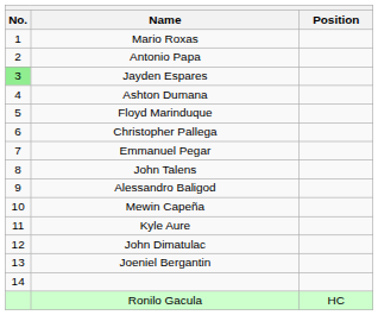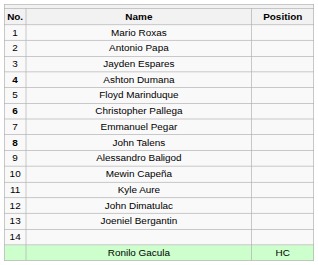Jayden Espares | No.: lightgreen background -> no background
Ashton Dumana | No.: normal -> bold
Christopher Pallega | No.: normal -> bold
John Talens | No.: normal -> bold
